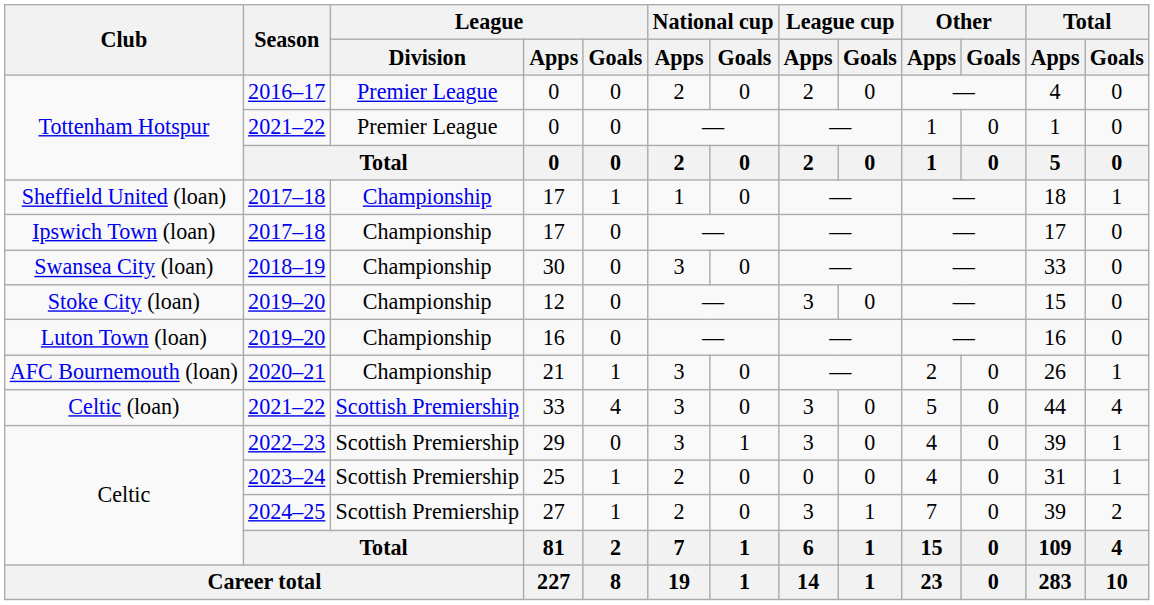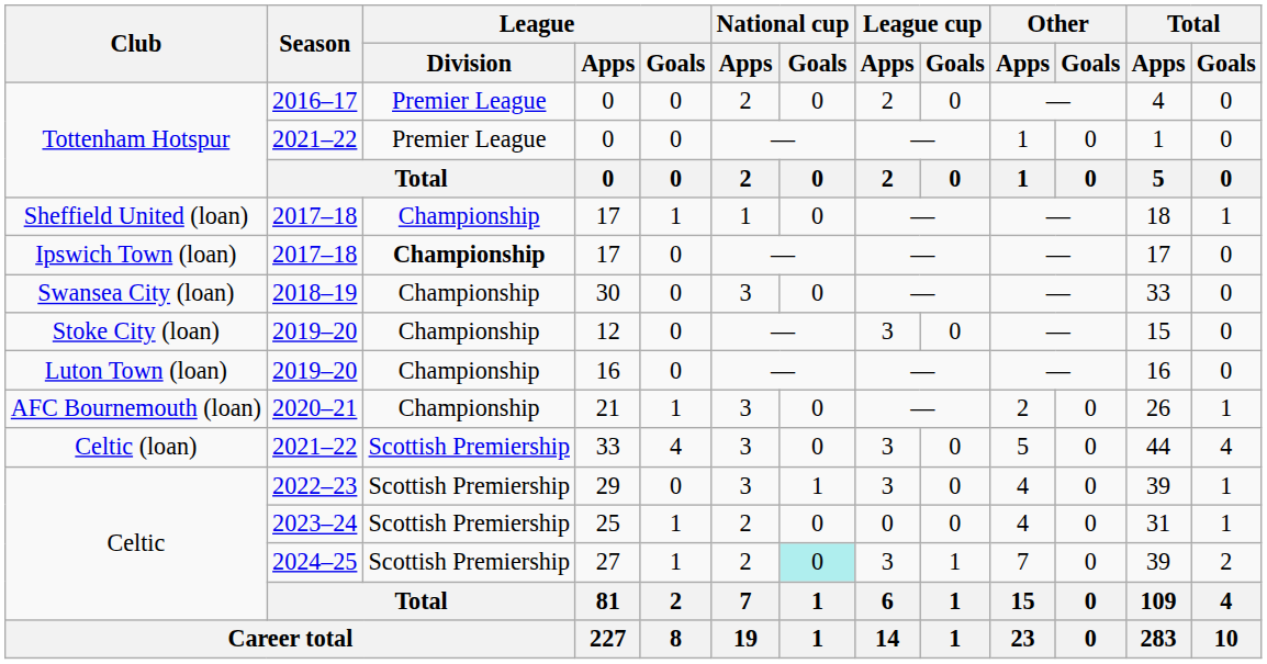Ipswich Town (loan) / 17 | League / Division: normal -> bold
27 | National cup / Goals: no background -> paleturquoise background
